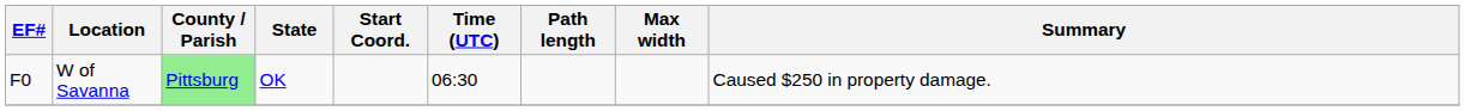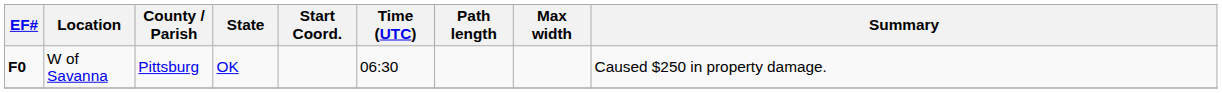W of Savanna | EF#: normal -> bold
W of Savanna | County / Parish: lightgreen background -> no background
